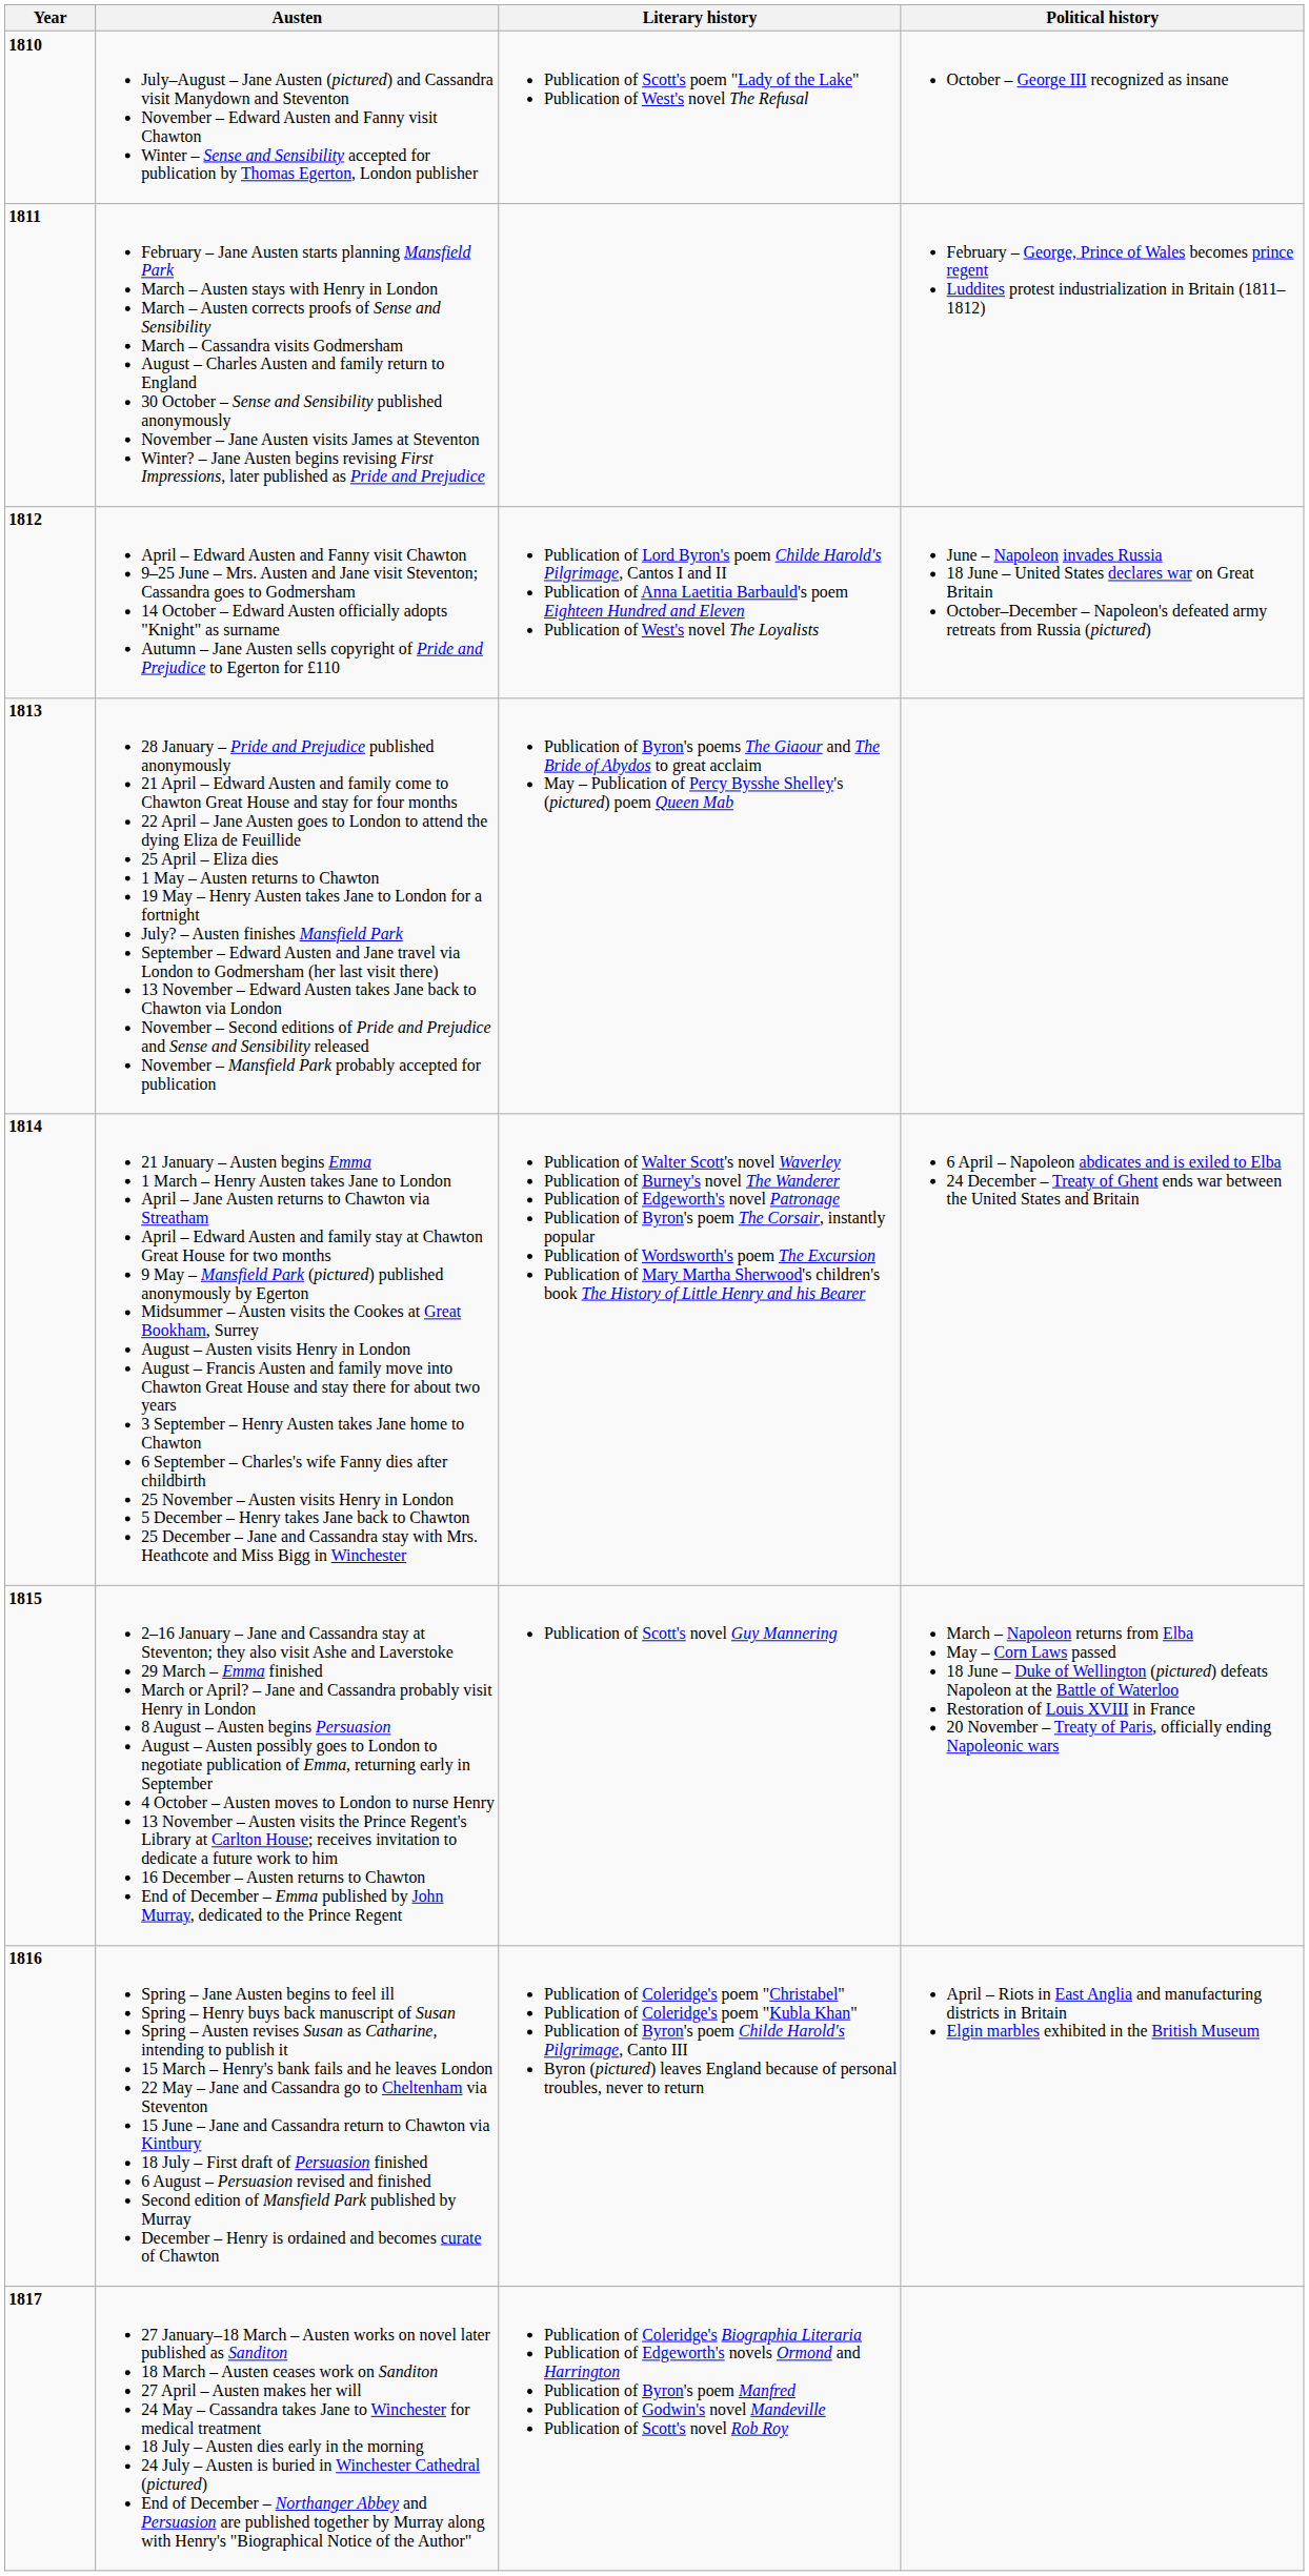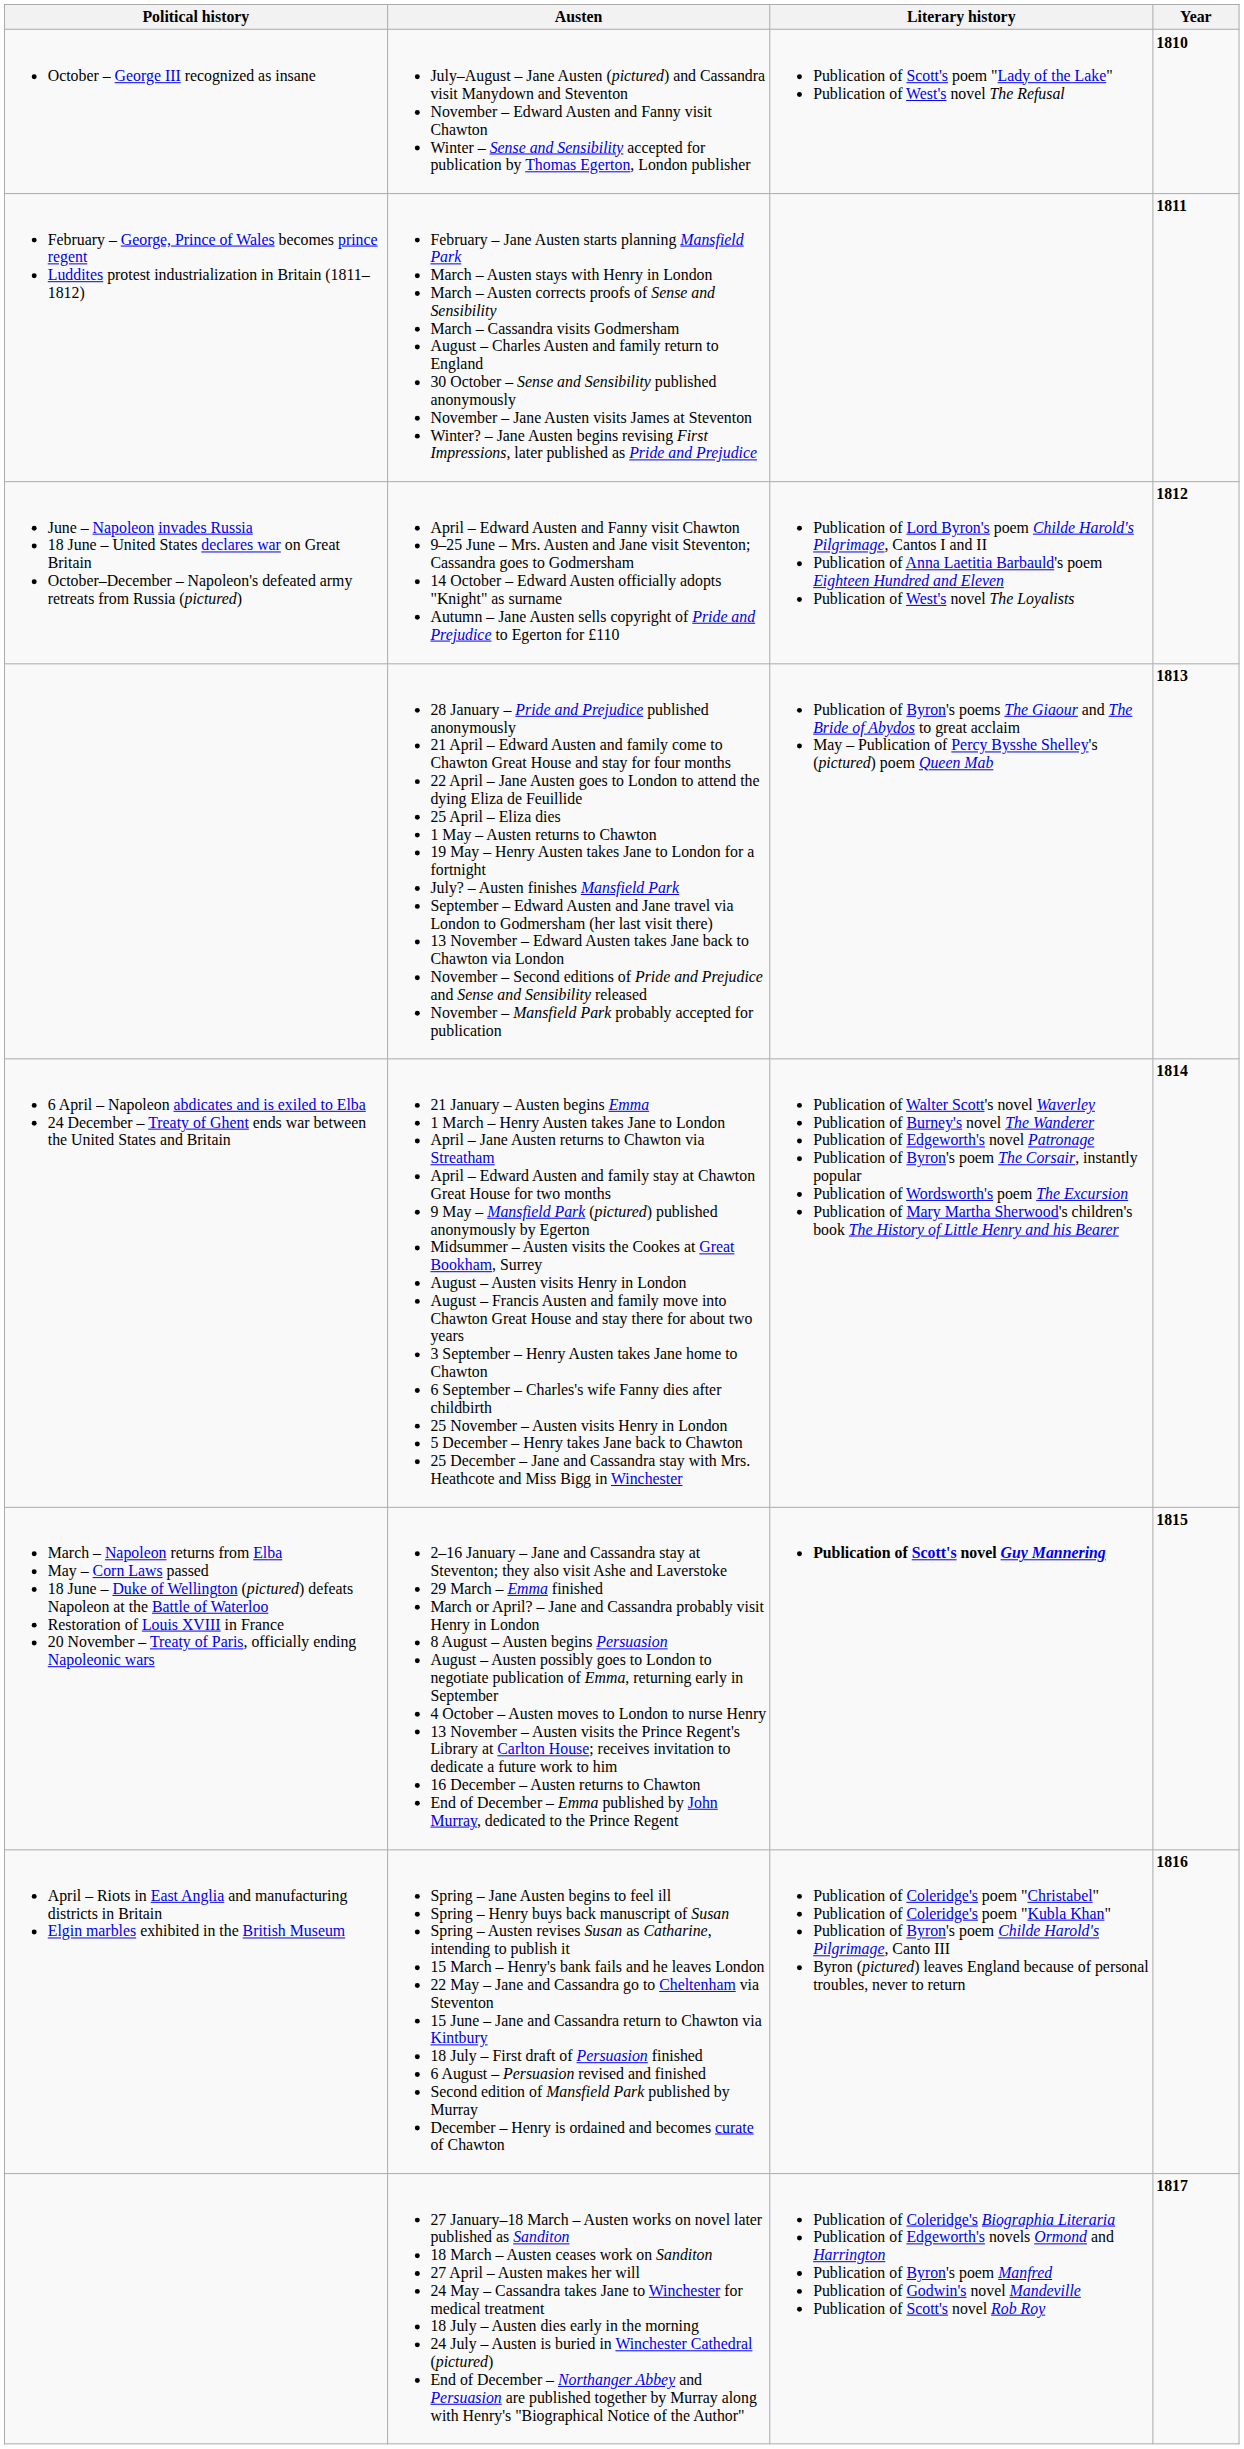columns swapped: Year <-> Political history
row 7 | Literary history: normal -> bold
